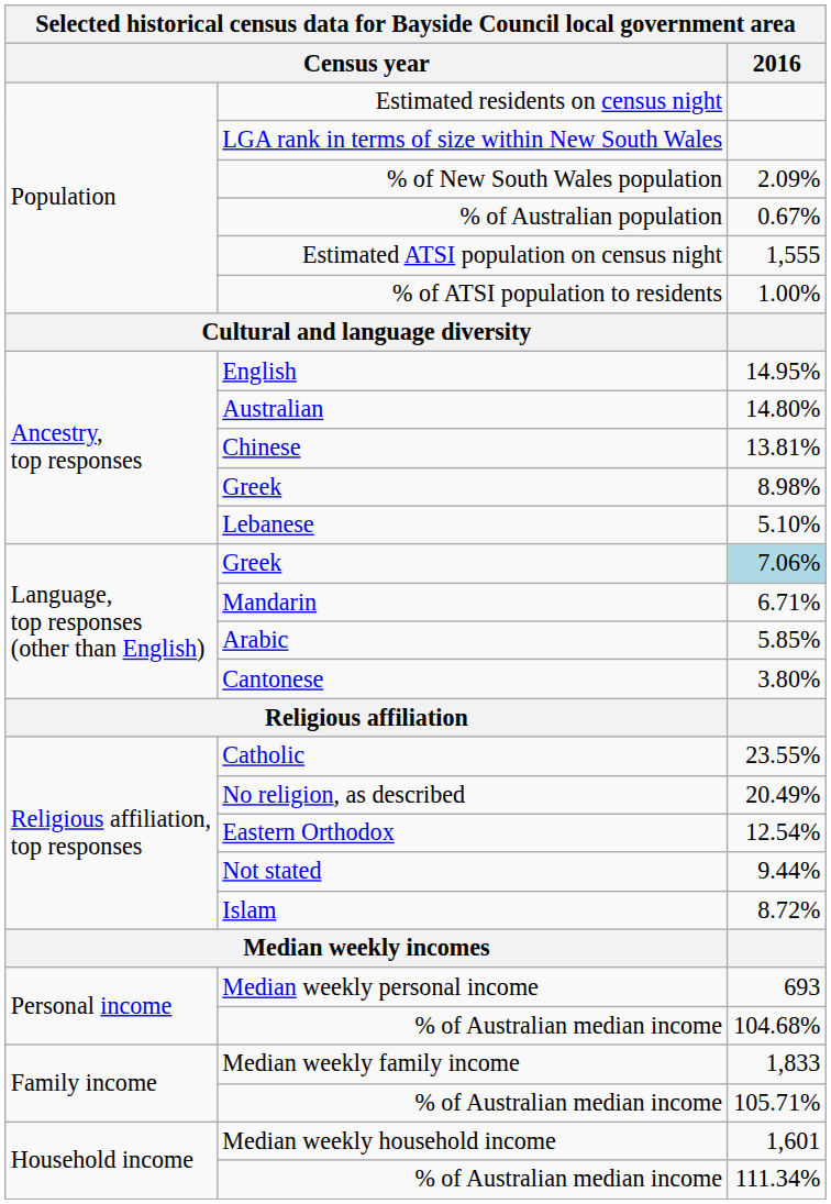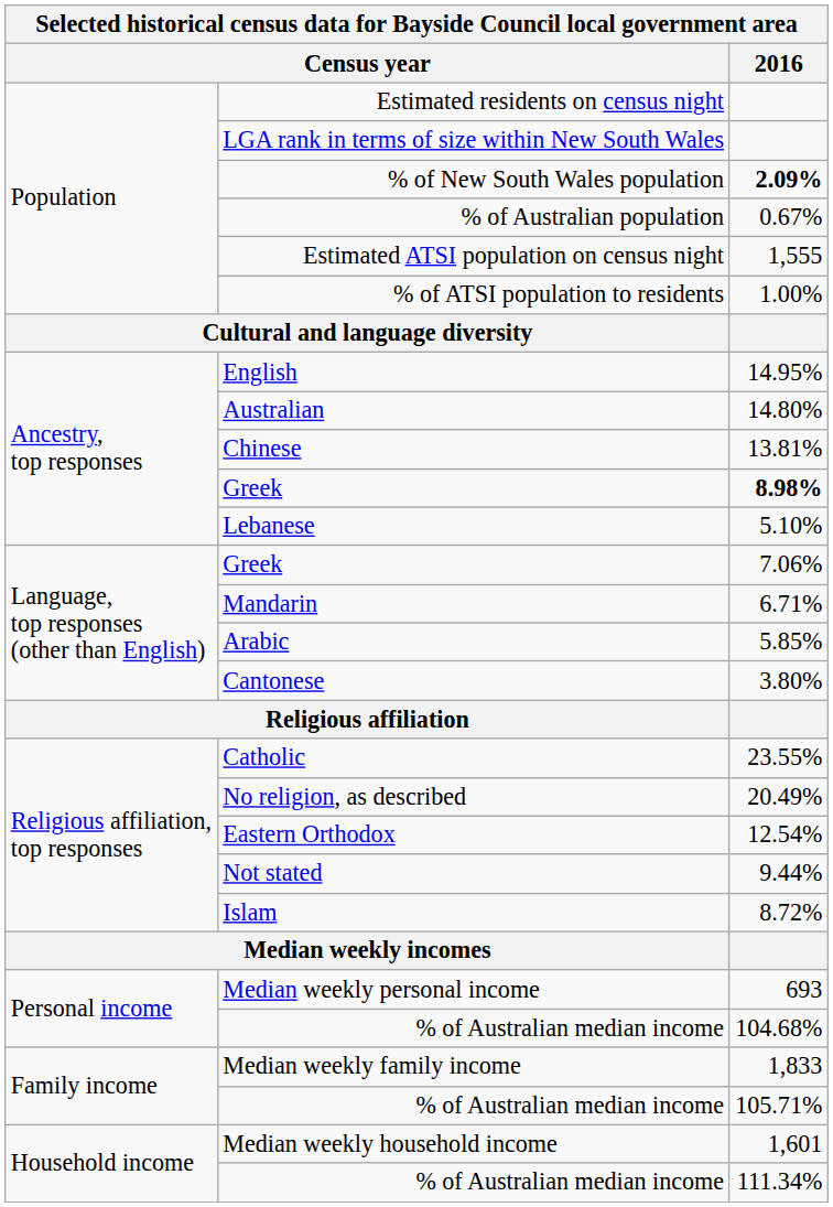2.09% | 2016: normal -> bold
8.98% | 2016: normal -> bold
7.06% | 2016: lightblue background -> no background
